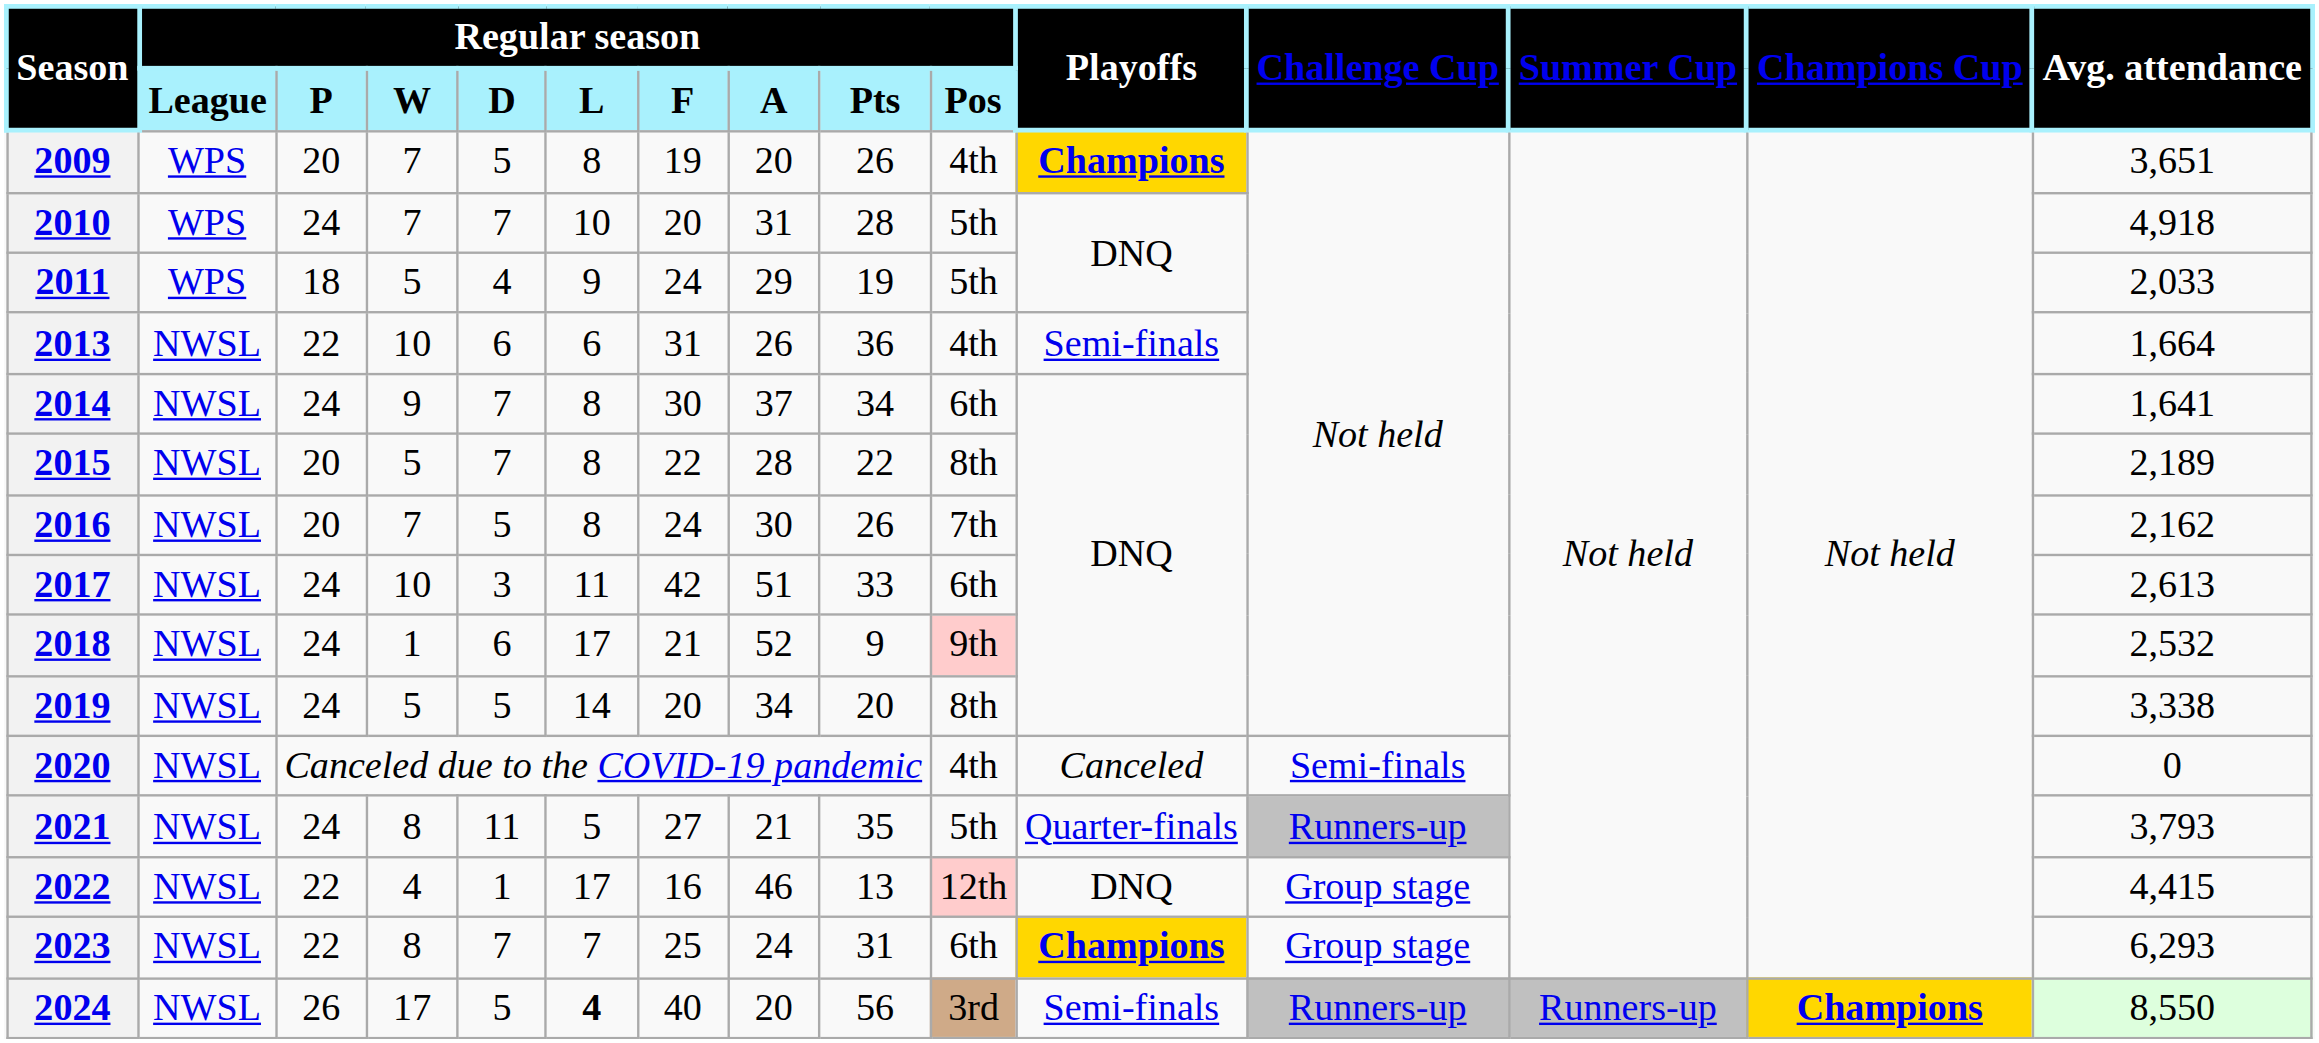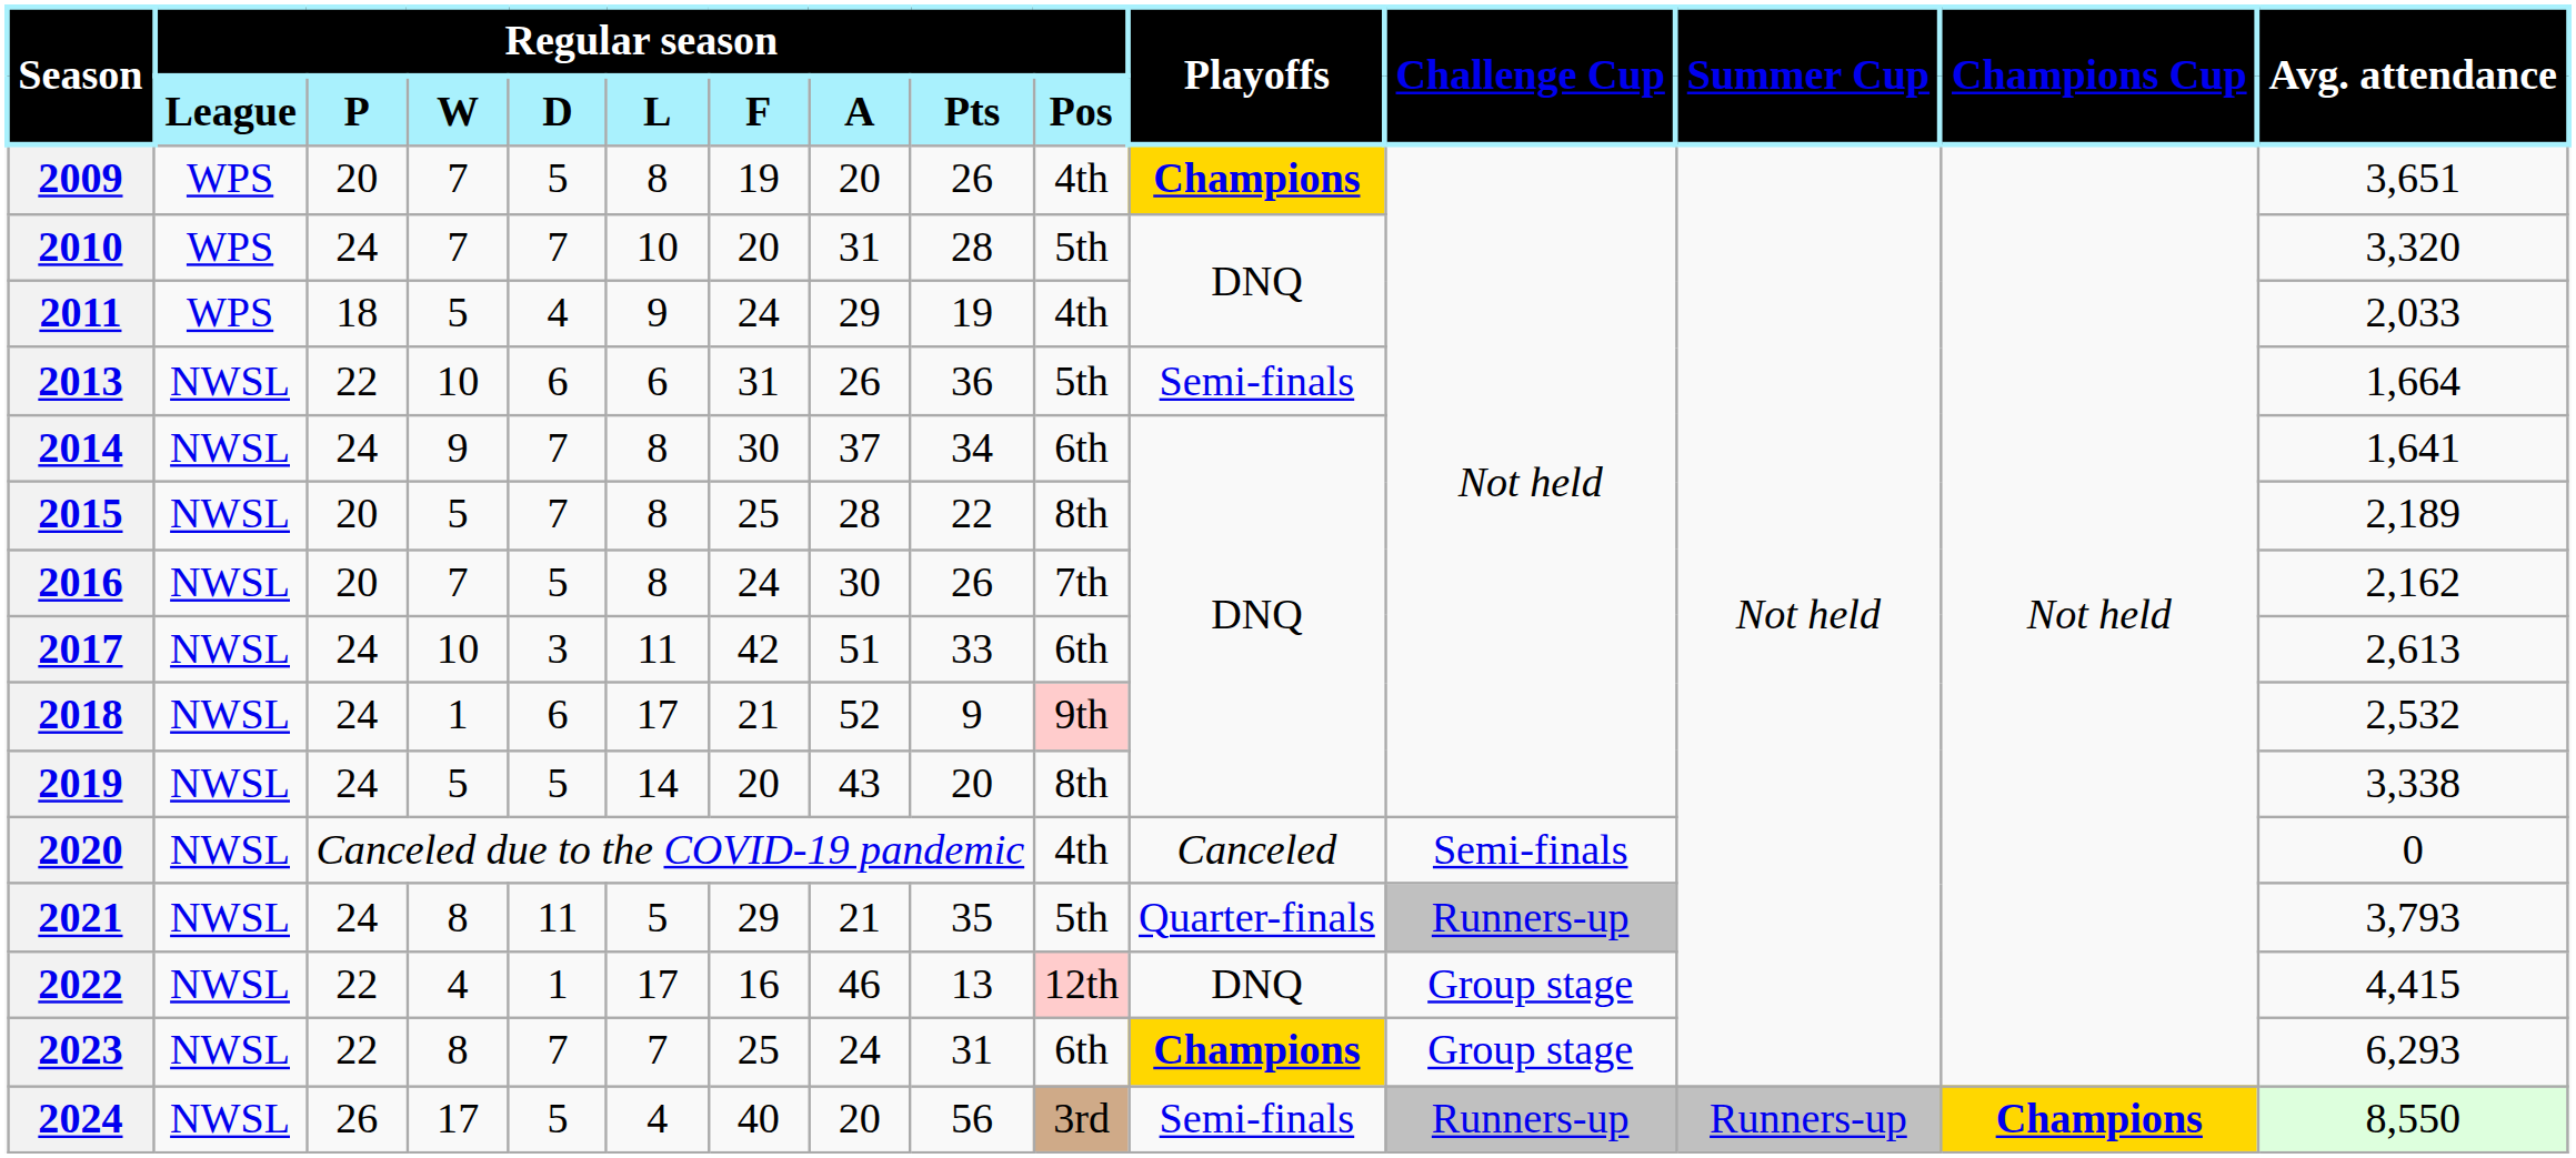2010 | Avg. attendance: 4,918 -> 3,320
2011 | Regular season / Pos: 5th -> 4th
2013 | Regular season / Pos: 4th -> 5th
2015 | Regular season / F: 22 -> 25
2019 | Regular season / A: 34 -> 43
2021 | Regular season / F: 27 -> 29
2024 | Regular season / L: bold -> normal
